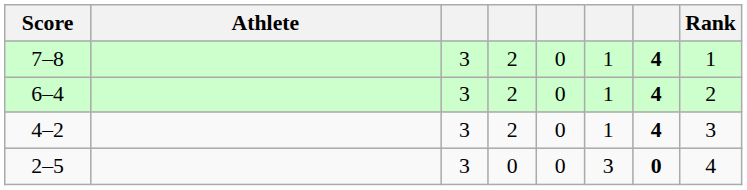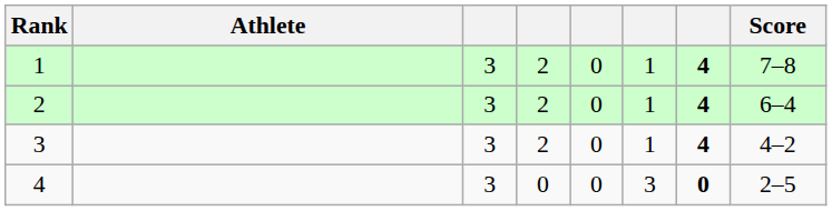columns swapped: Rank <-> Score
